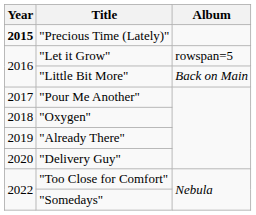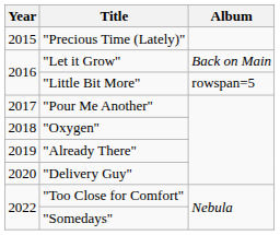"Precious Time (Lately)" | Year: bold -> normal
"Let it Grow" | Album: rowspan=5 -> Back on Main
"Little Bit More" | Album: Back on Main -> rowspan=5
